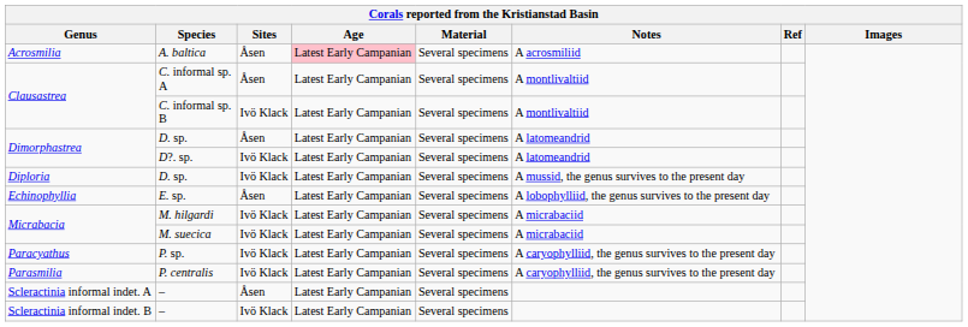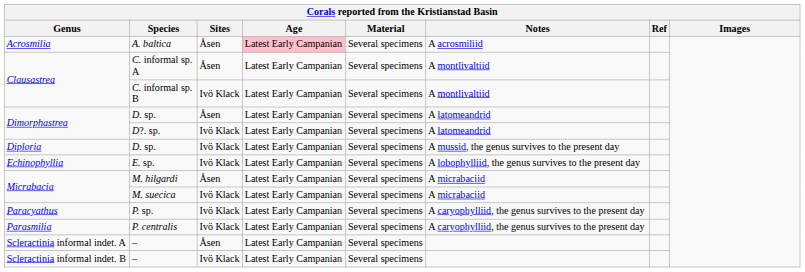E. sp. | Sites: Åsen -> Ivö Klack
M. hilgardi | Sites: Ivö Klack -> Åsen
